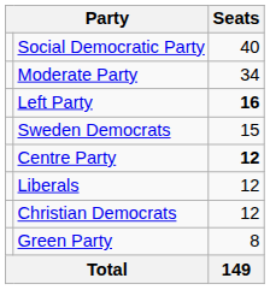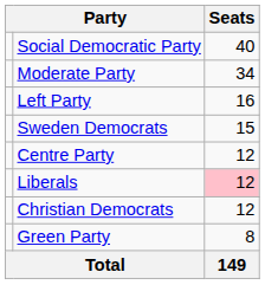Left Party | Seats: bold -> normal
Centre Party | Seats: bold -> normal
Liberals | Seats: no background -> pink background
